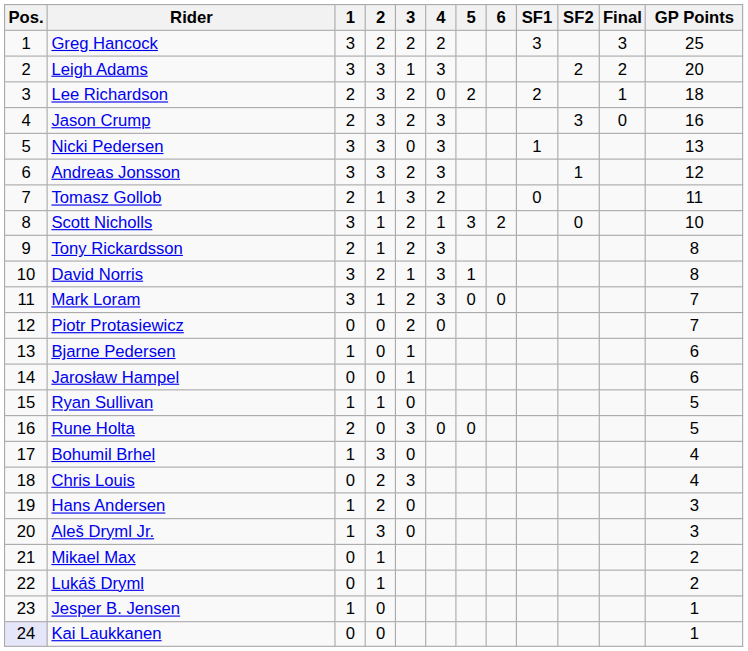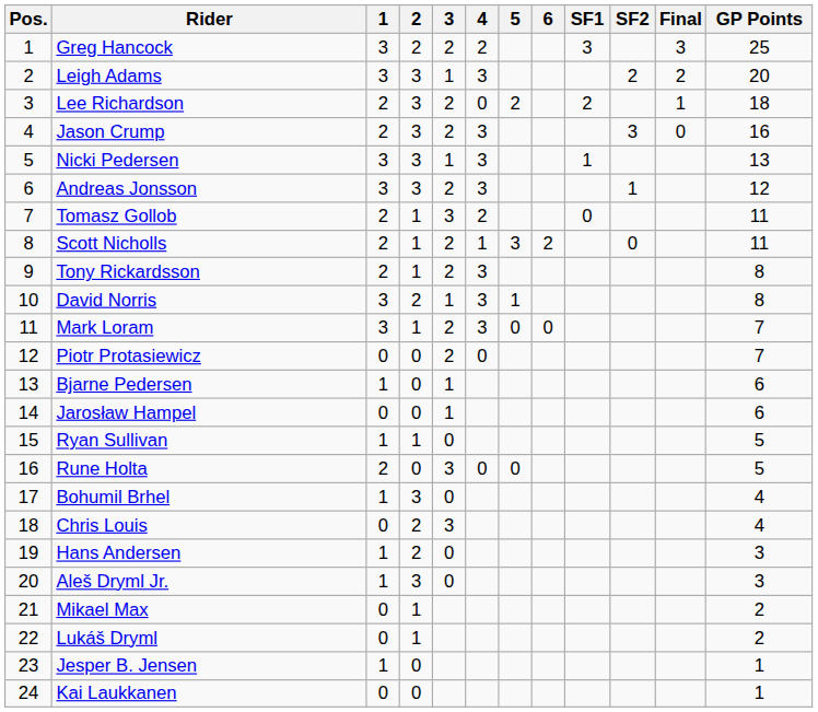Nicki Pedersen | 3: 0 -> 1
Scott Nicholls | 1: 3 -> 2
Scott Nicholls | GP Points: 10 -> 11
Kai Laukkanen | Pos.: lavender background -> no background
